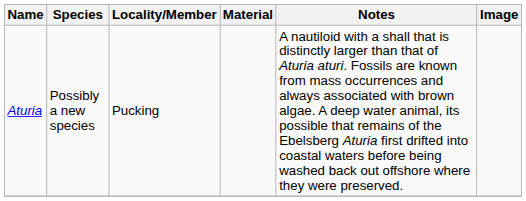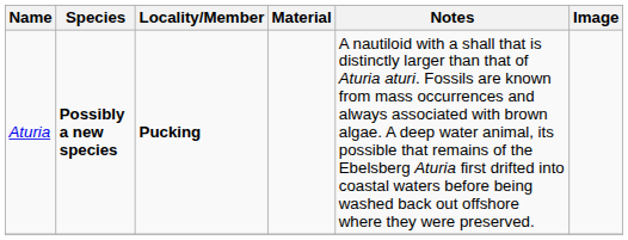Aturia | Species: normal -> bold
Aturia | Locality/Member: normal -> bold
